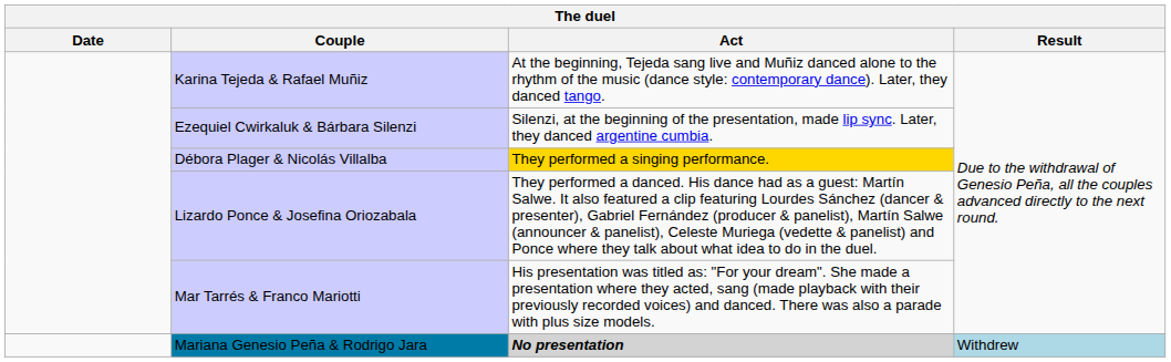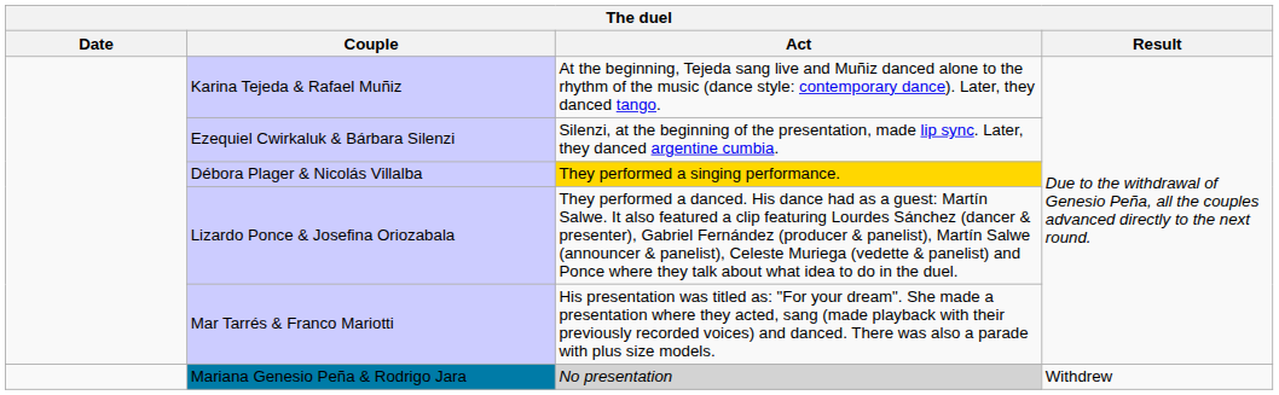Mariana Genesio Peña & Rodrigo Jara | Act: bold -> normal
Mariana Genesio Peña & Rodrigo Jara | Result: lightblue background -> no background
